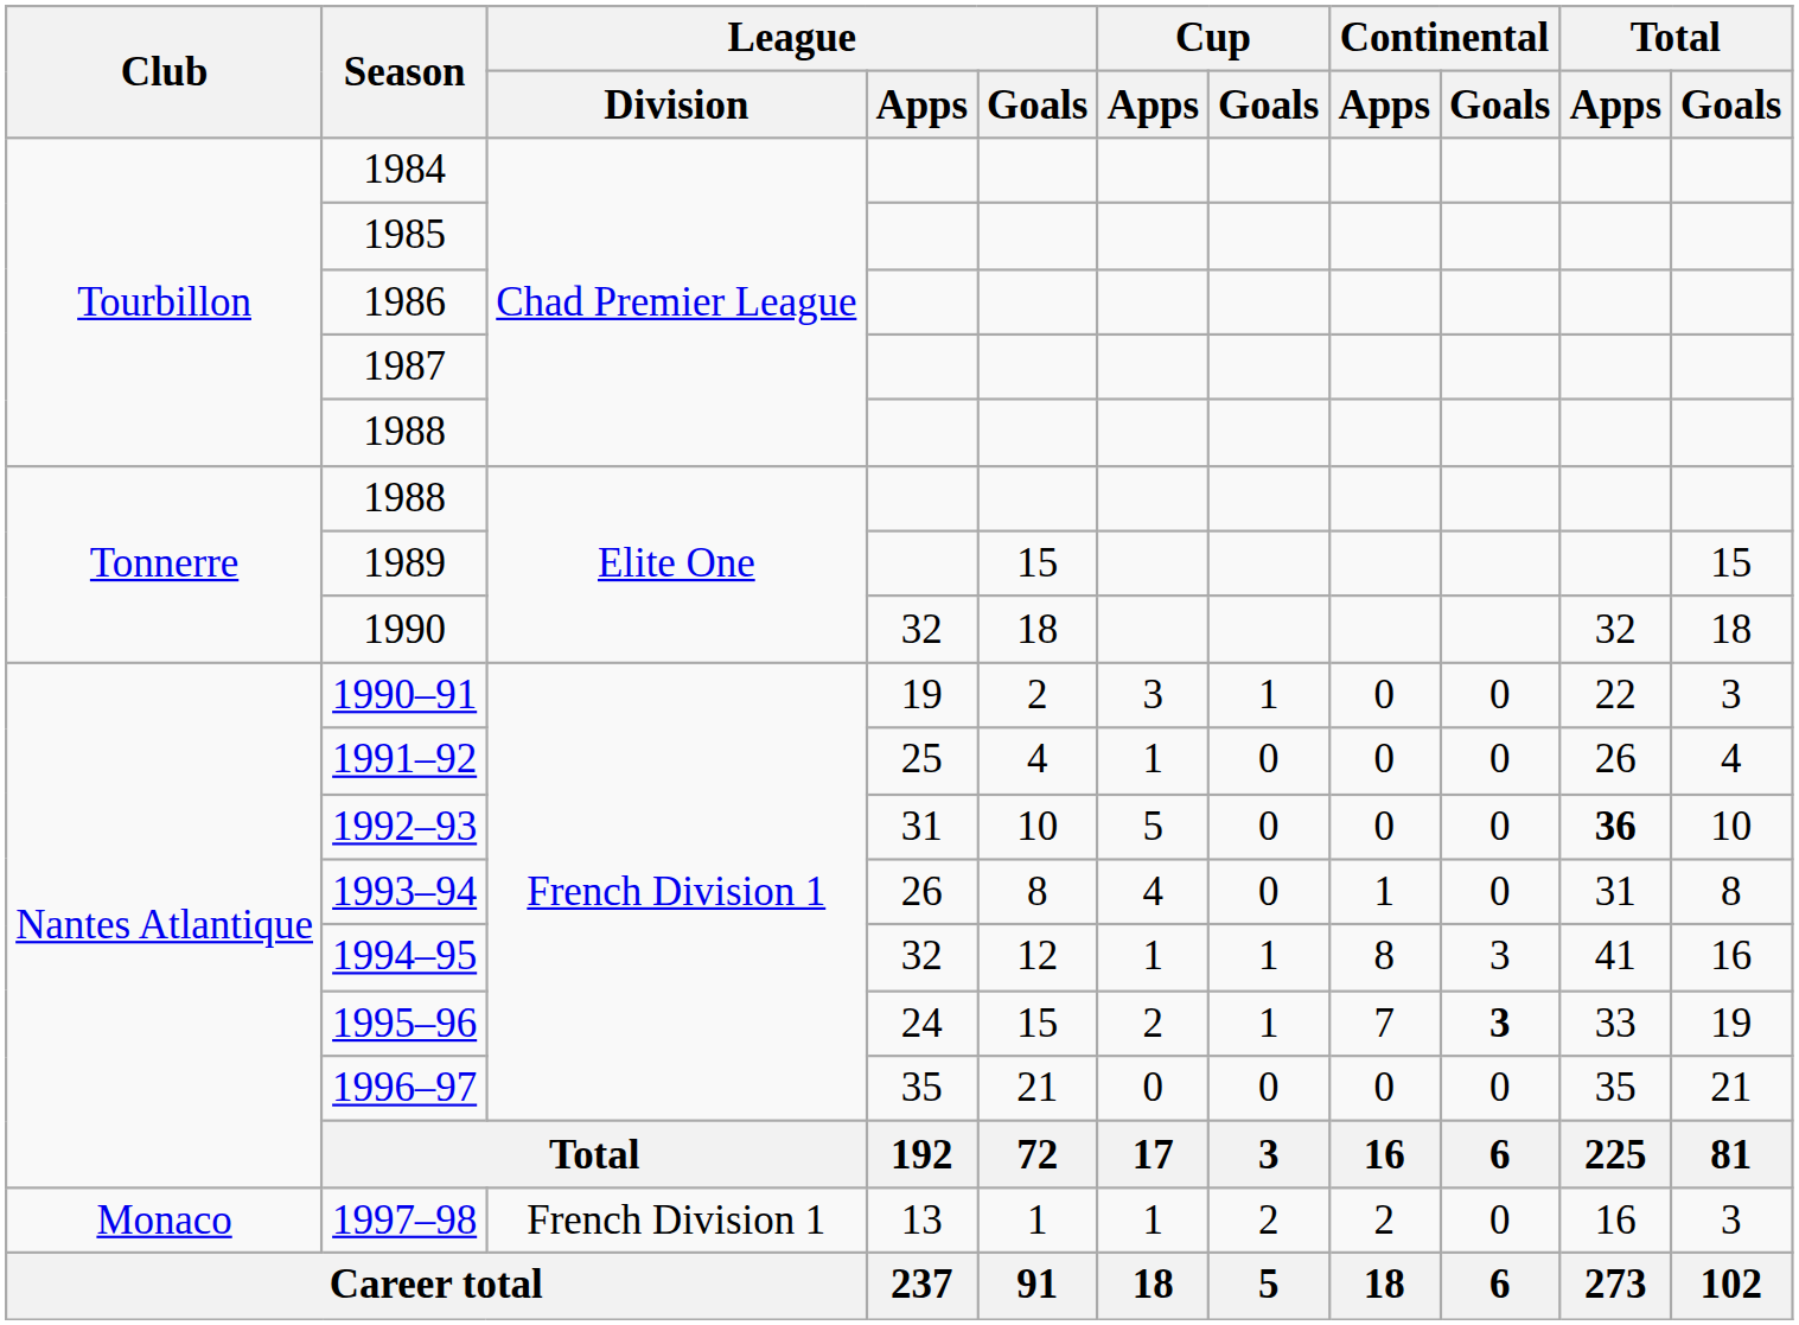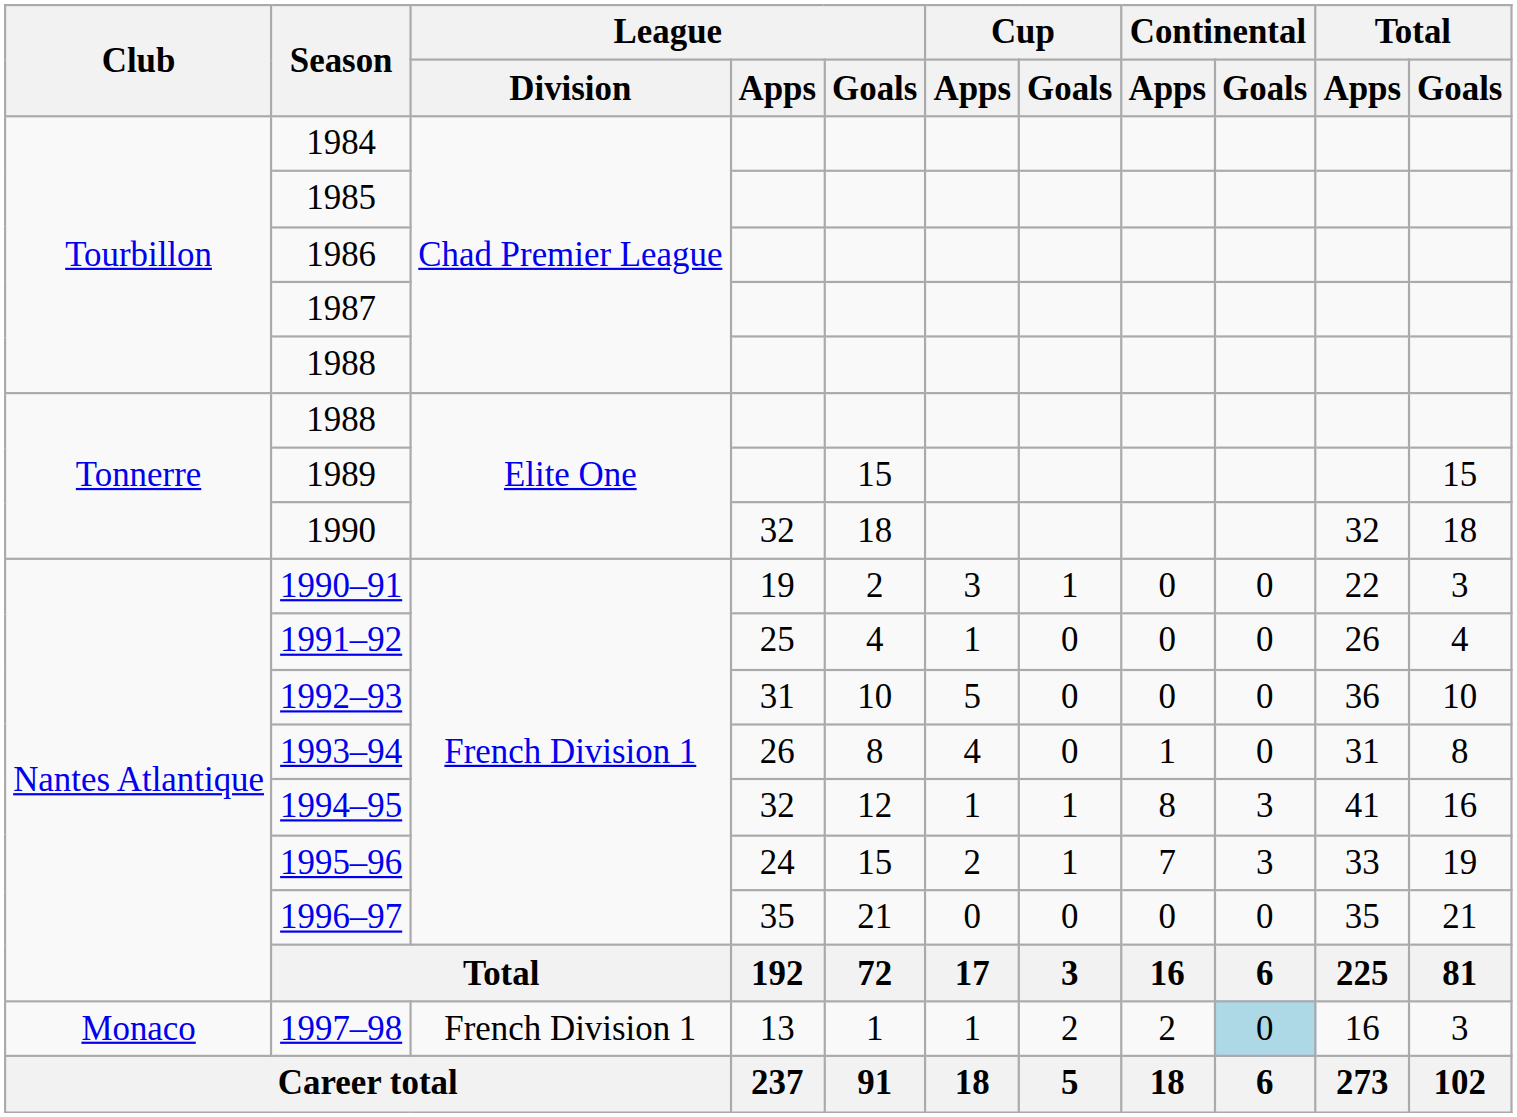1992–93 | Total / Apps: bold -> normal
1995–96 | Continental / Goals: bold -> normal
1997–98 | Continental / Goals: no background -> lightblue background
